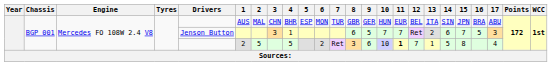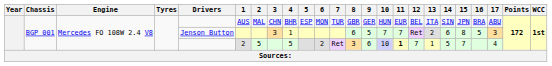row 3 | 15: 7 -> 8
row 4 | 15: 8 -> 7
